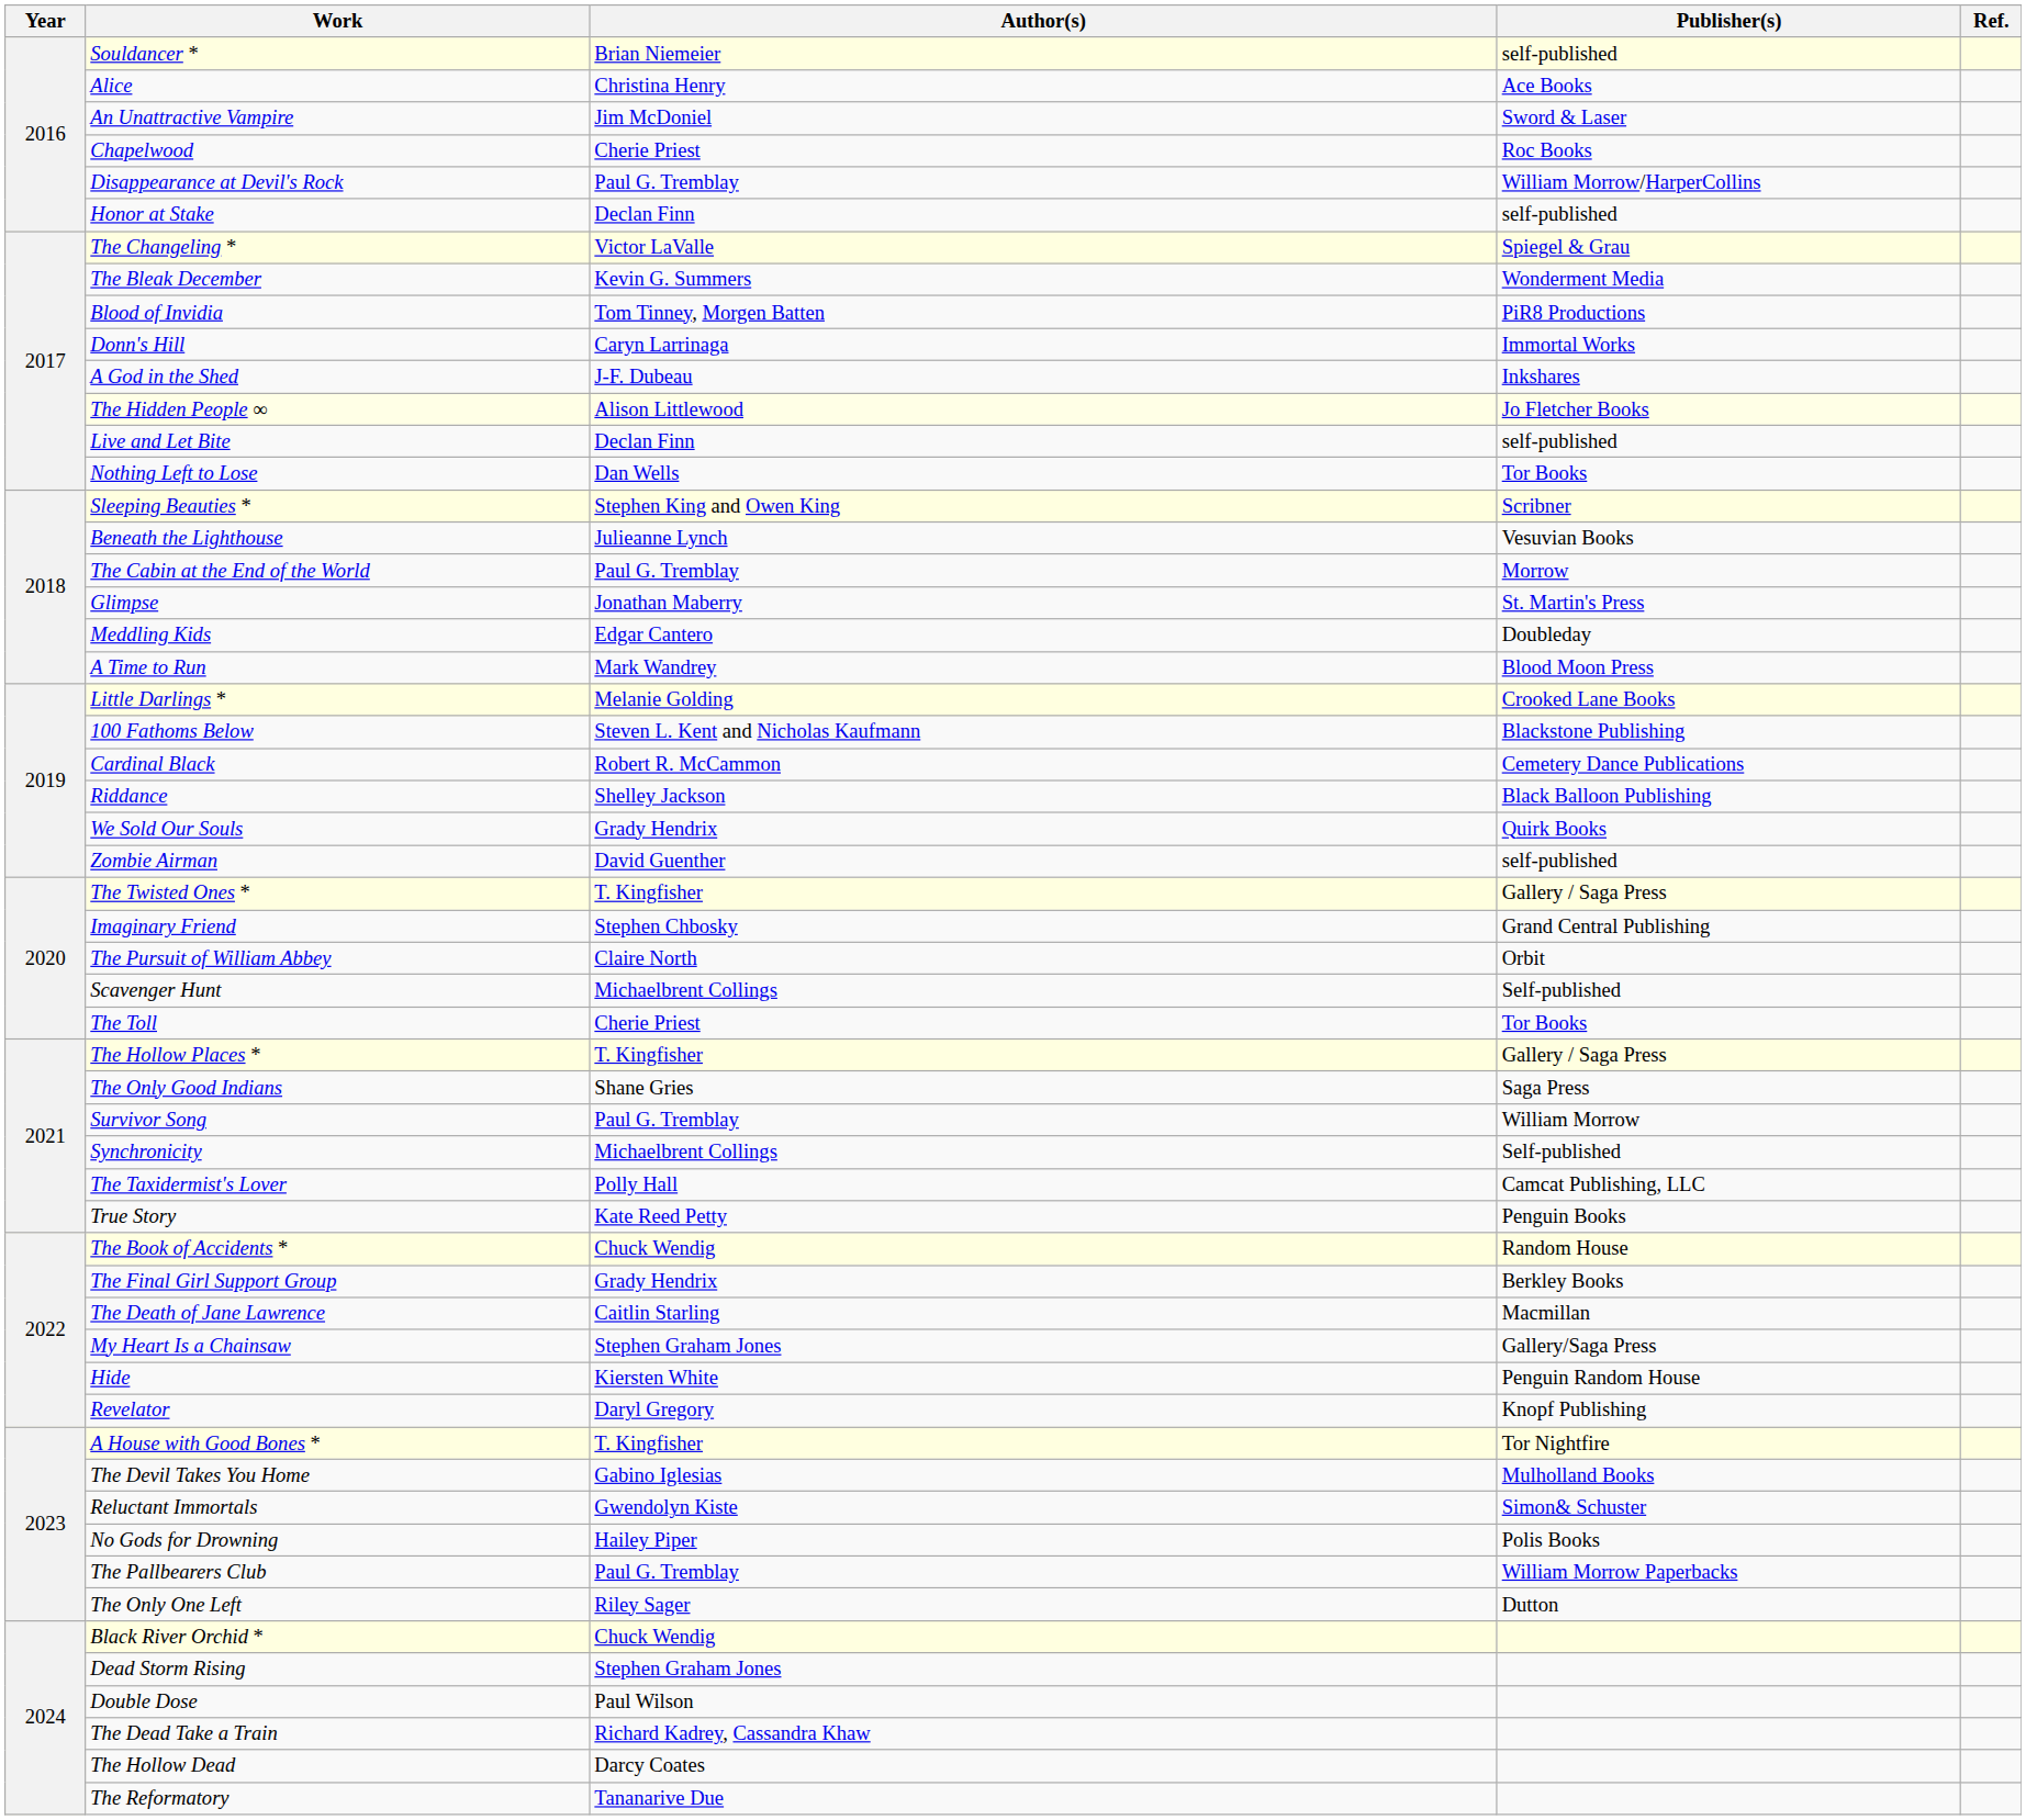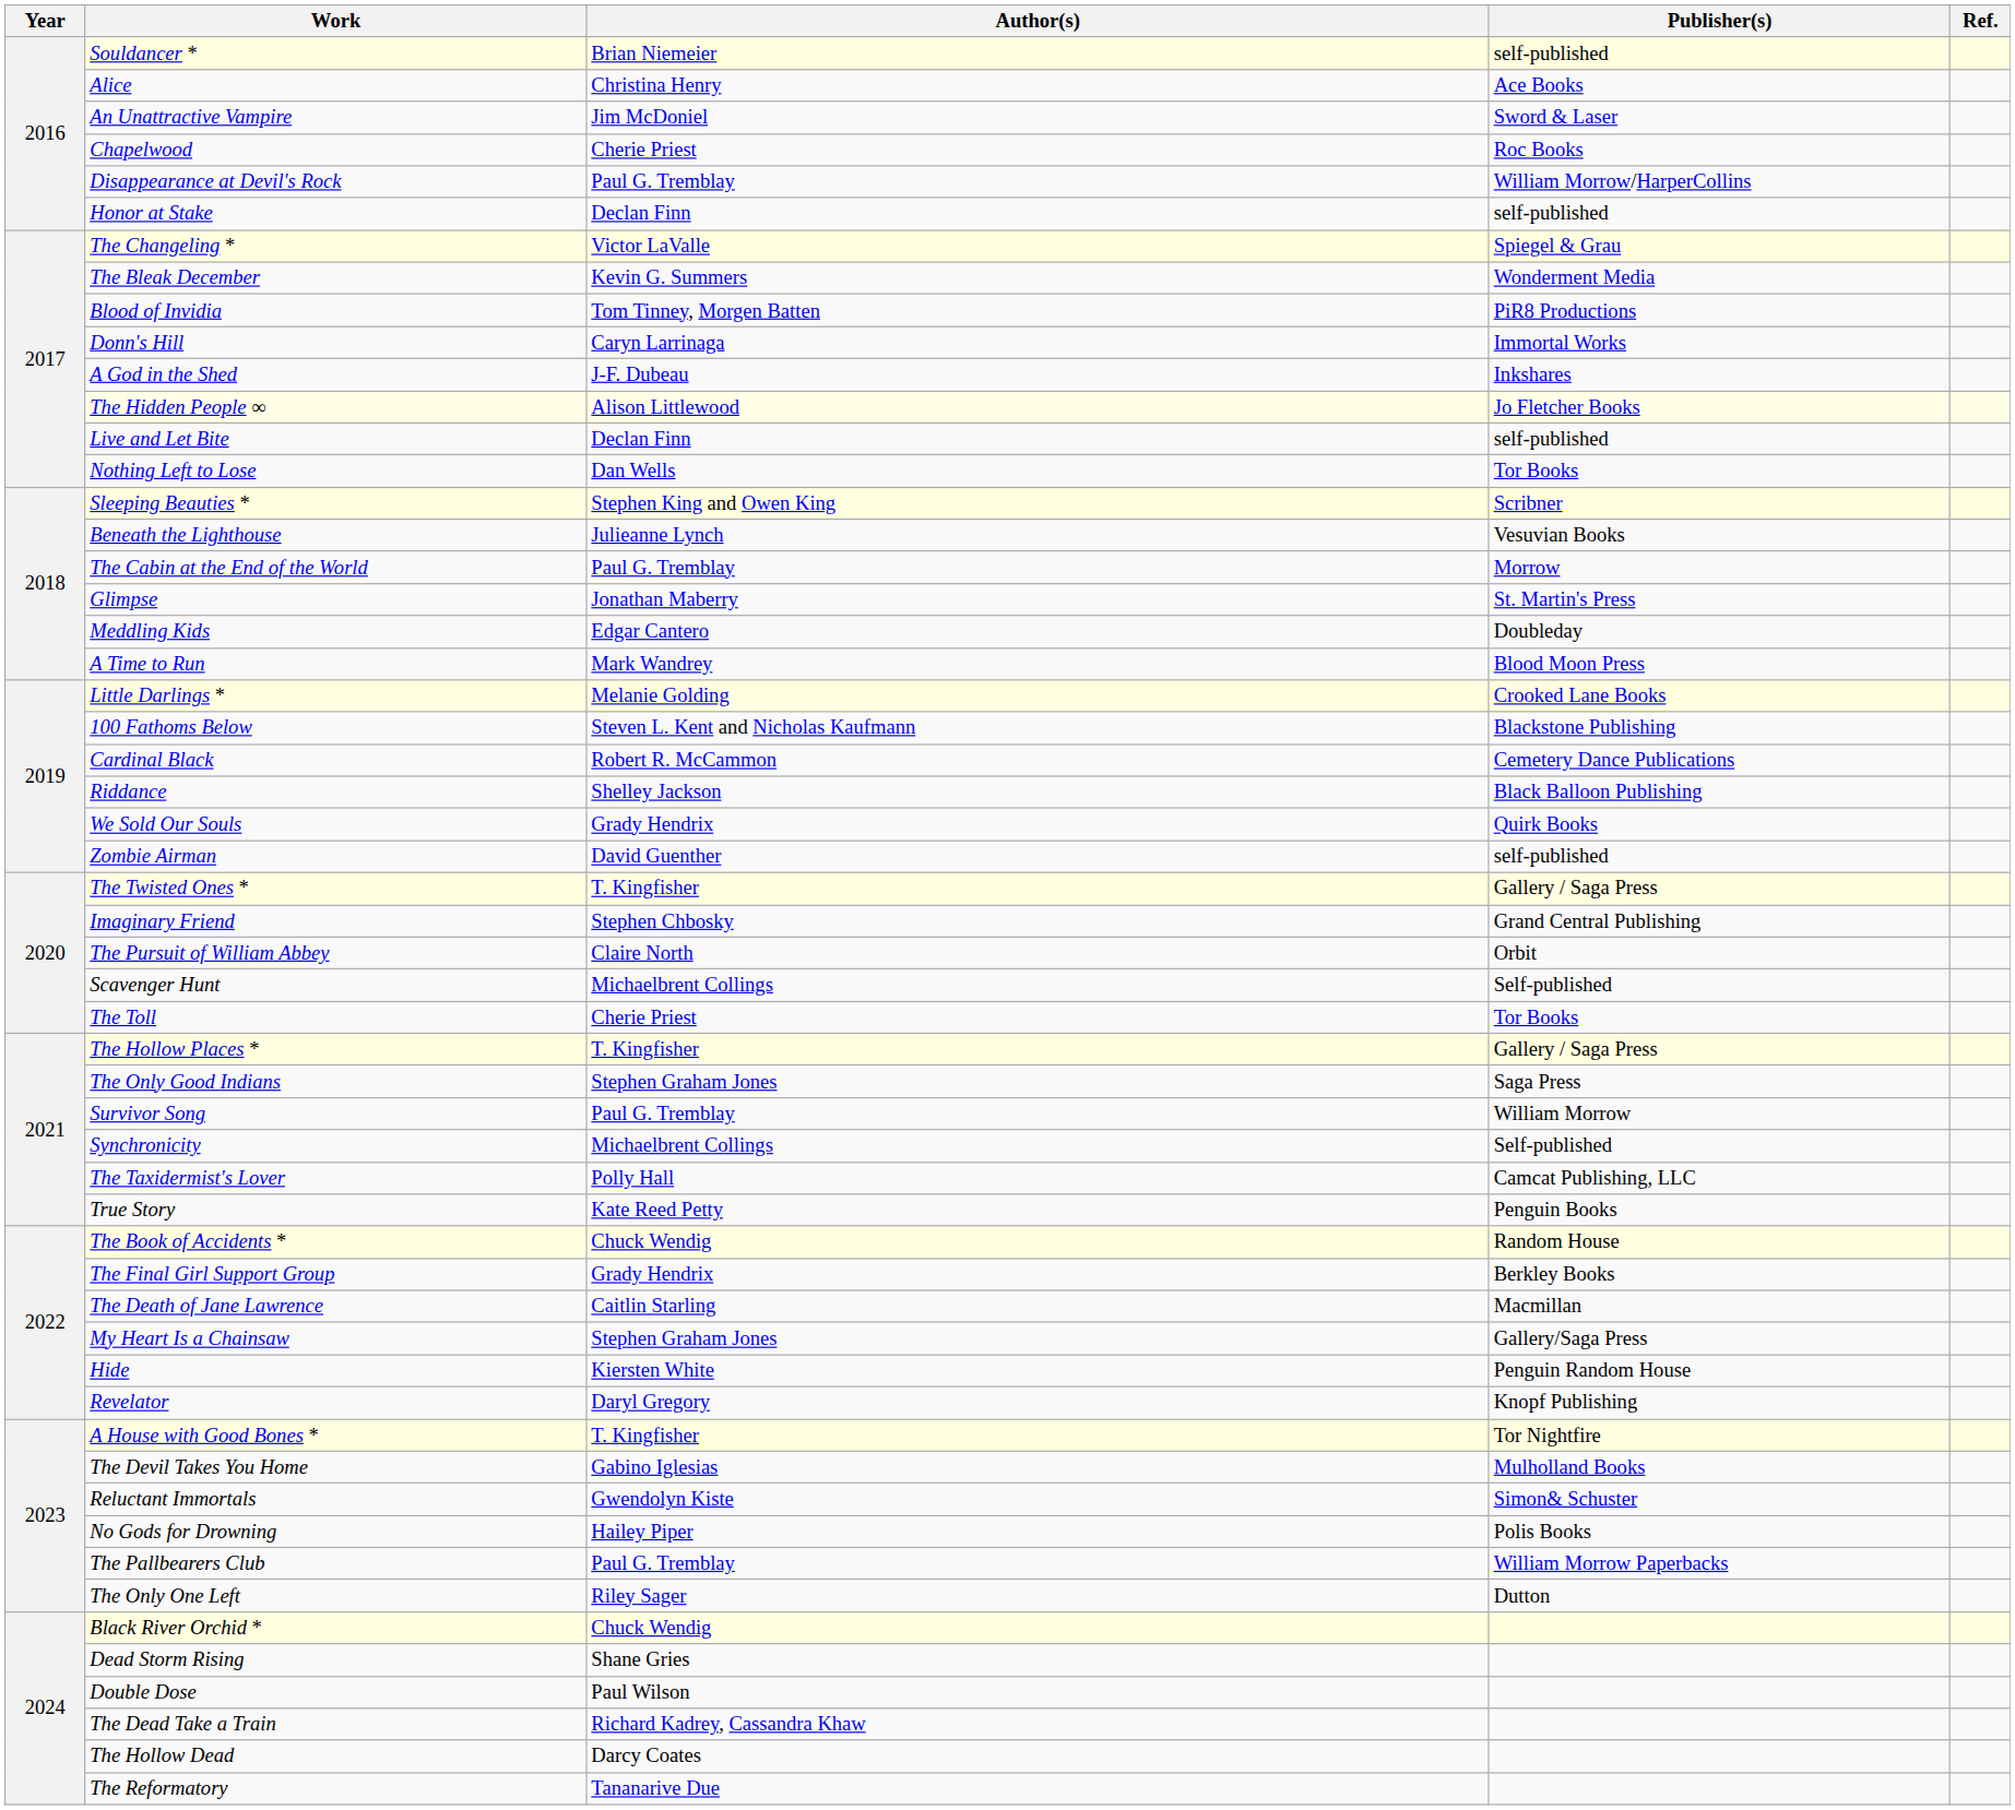The Only Good Indians | Author(s): Shane Gries -> Stephen Graham Jones
Dead Storm Rising | Author(s): Stephen Graham Jones -> Shane Gries
